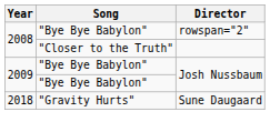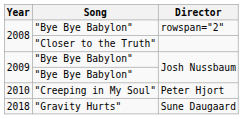+ row: 2010 | "Creeping in My Soul" | Peter Hjort
